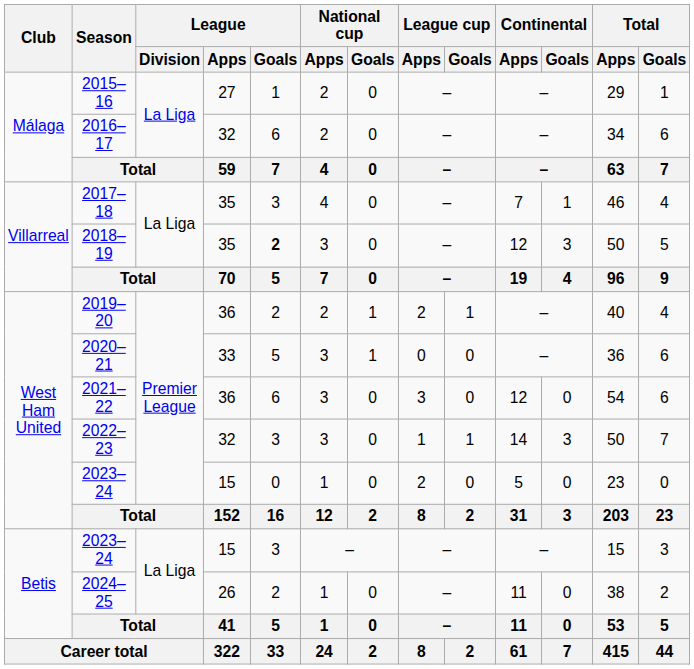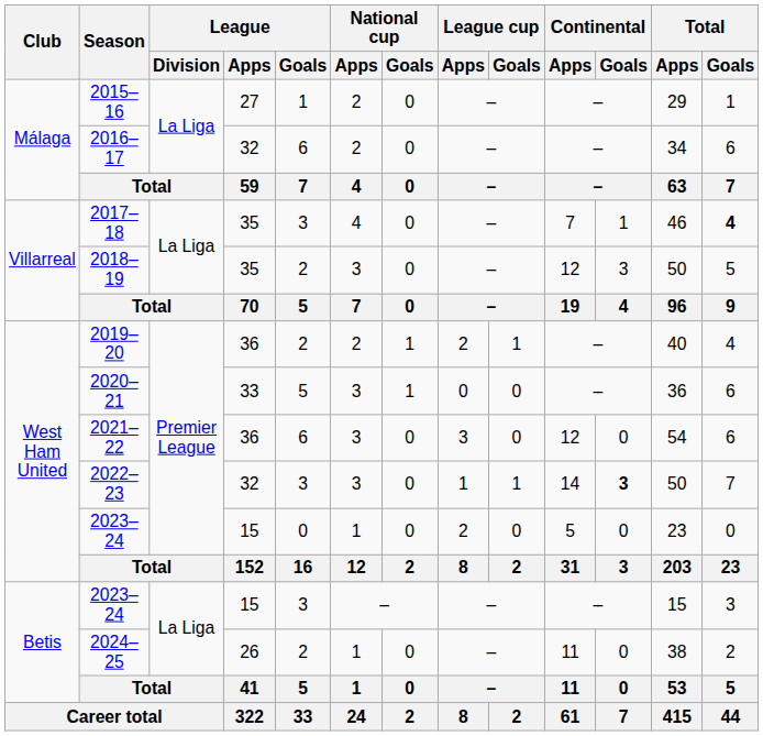2017–18 | Total / Goals: normal -> bold
2018–19 | League / Goals: bold -> normal
2022–23 | Continental / Goals: normal -> bold
